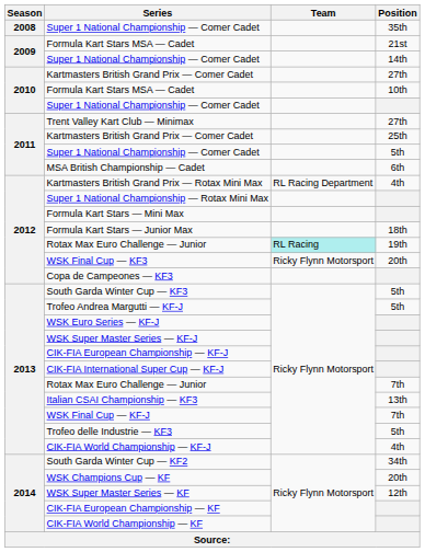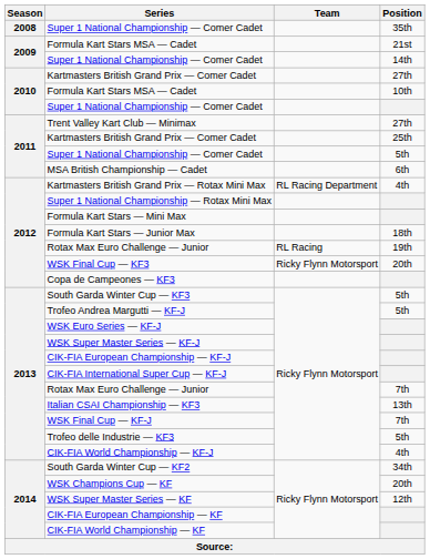Rotax Max Euro Challenge — Junior / 19th | Team: paleturquoise background -> no background
